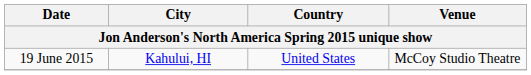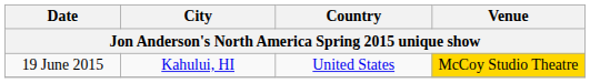19 June 2015 | Venue: no background -> gold background
